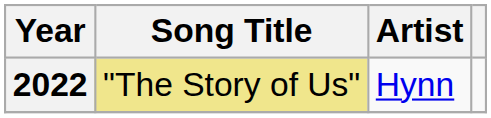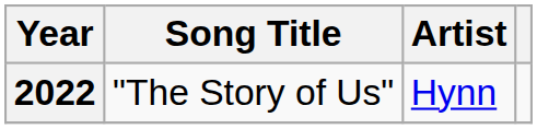2022 | Song Title: khaki background -> no background
